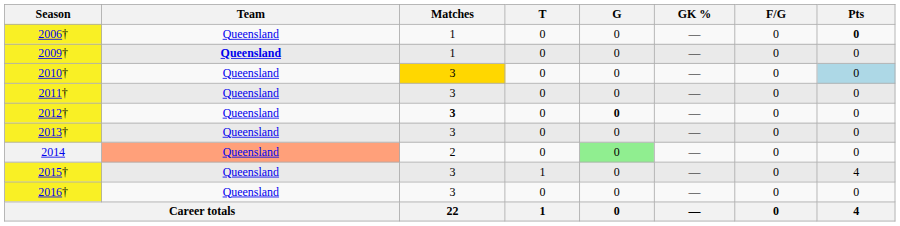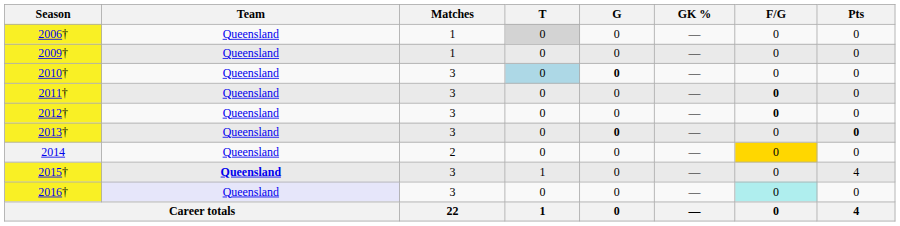2006† | T: no background -> lightgrey background
2006† | Pts: bold -> normal
2009† | Team: bold -> normal
2010† | Matches: gold background -> no background
2010† | T: no background -> lightblue background
2010† | G: normal -> bold
2010† | Pts: lightblue background -> no background
2011† | F/G: normal -> bold
2012† | Matches: bold -> normal
2012† | G: bold -> normal
2012† | F/G: normal -> bold
2013† | G: normal -> bold
2013† | Pts: normal -> bold
2014 | Team: lightsalmon background -> no background
2014 | G: lightgreen background -> no background
2014 | F/G: no background -> gold background
2015† | Team: normal -> bold
2016† | Team: no background -> lavender background
2016† | F/G: no background -> paleturquoise background
